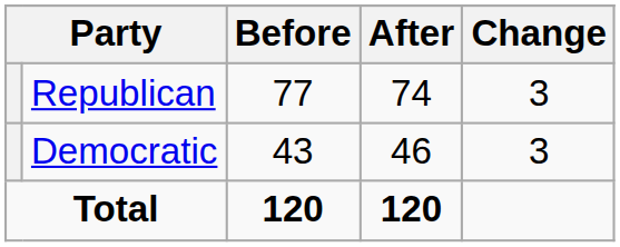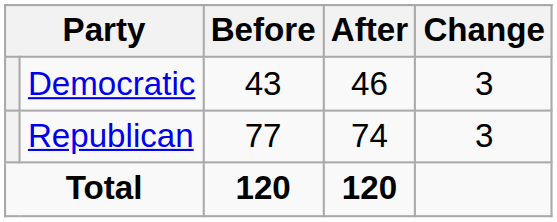rows swapped: Republican <-> Democratic
